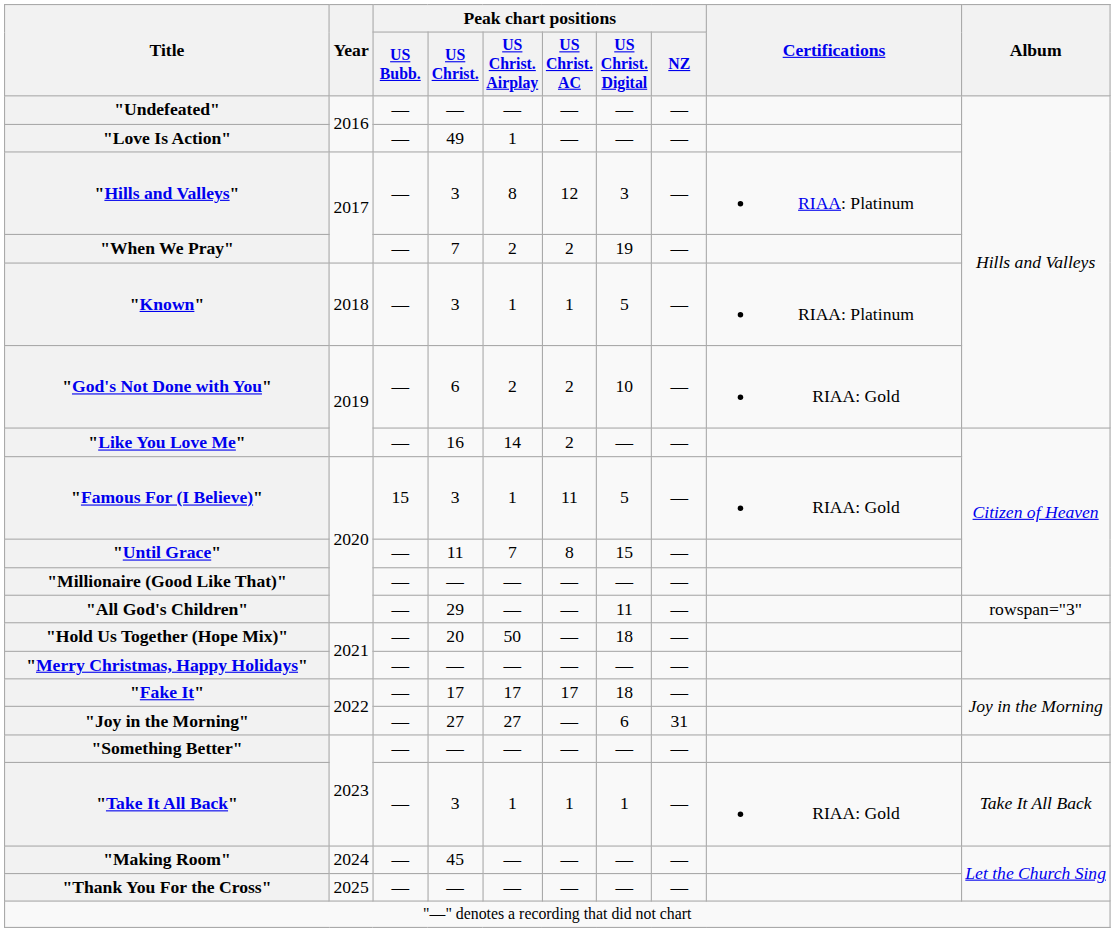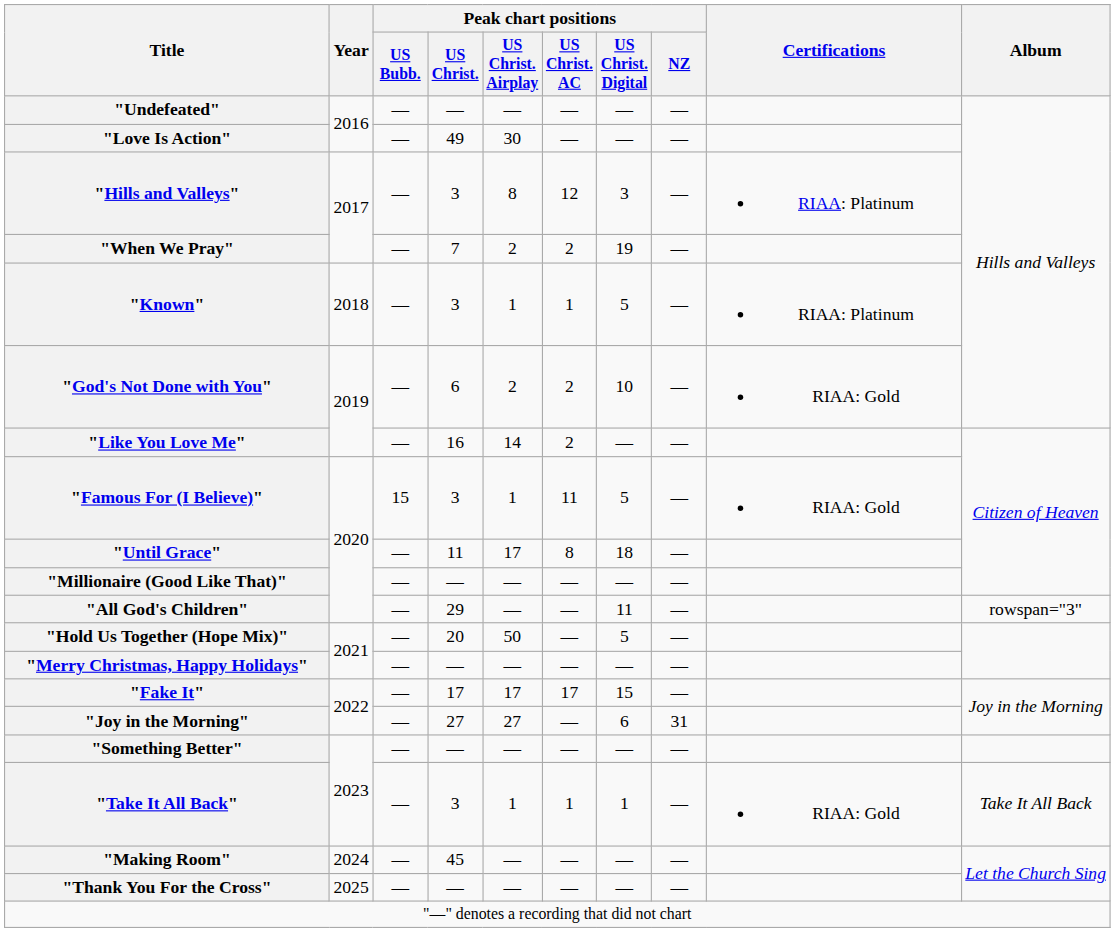"Love Is Action" | Peak chart positions / US Christ. Airplay: 1 -> 30
"Until Grace" | Peak chart positions / US Christ. Airplay: 7 -> 17
"Until Grace" | Peak chart positions / US Christ. Digital: 15 -> 18
"Hold Us Together (Hope Mix)" | Peak chart positions / US Christ. Digital: 18 -> 5
"Fake It" | Peak chart positions / US Christ. Digital: 18 -> 15
